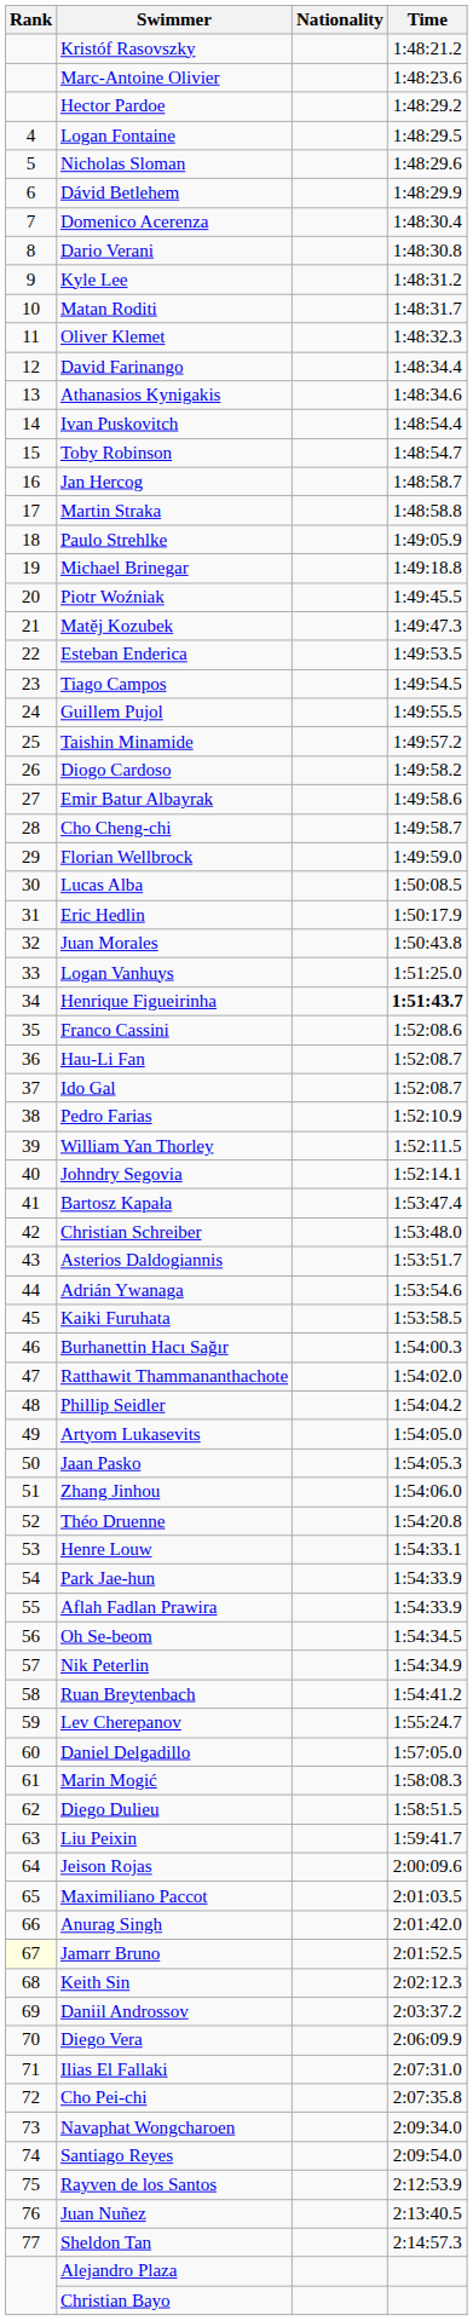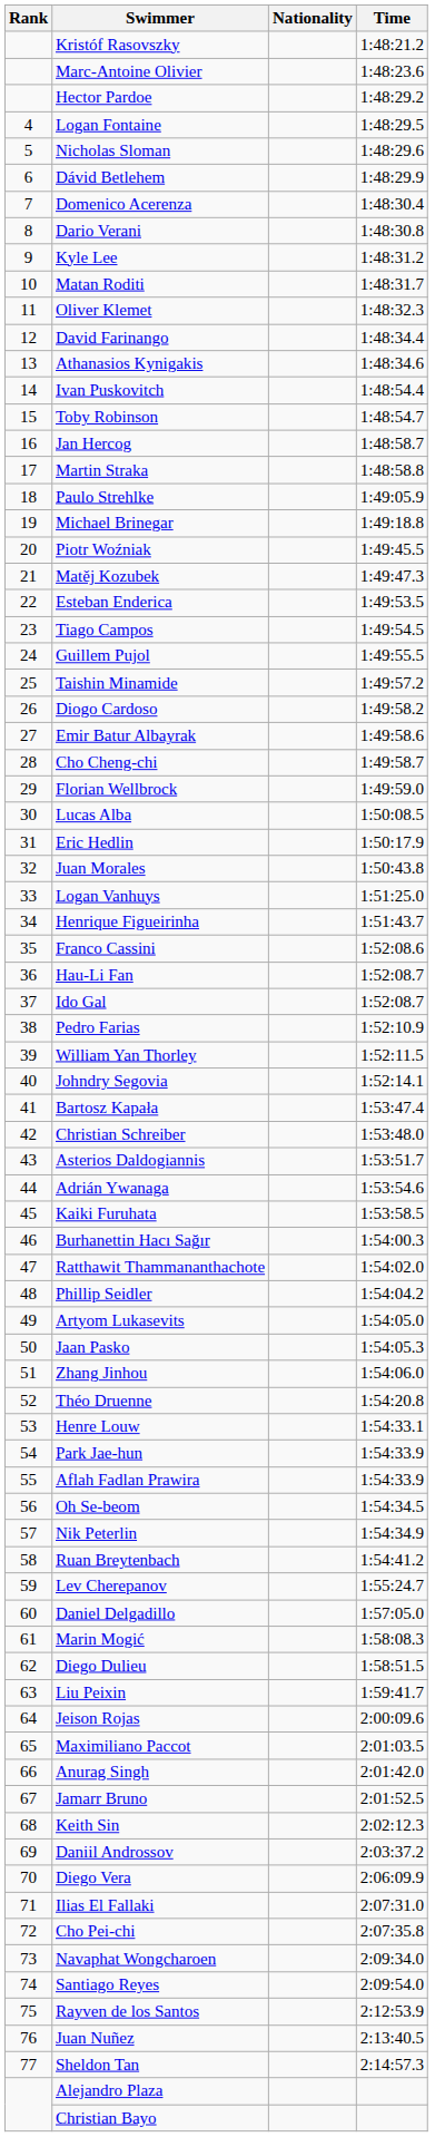Henrique Figueirinha | Time: bold -> normal
Jamarr Bruno | Rank: lightyellow background -> no background
